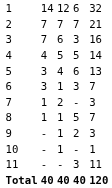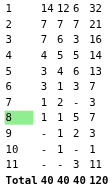8 | column 1: no background -> lightgreen background
